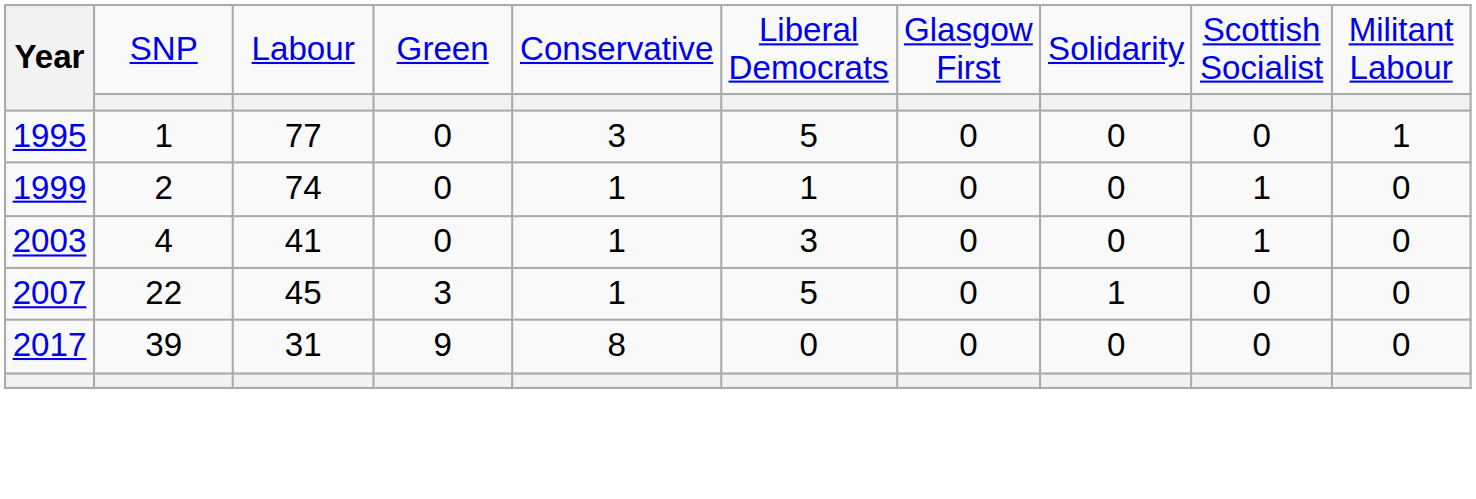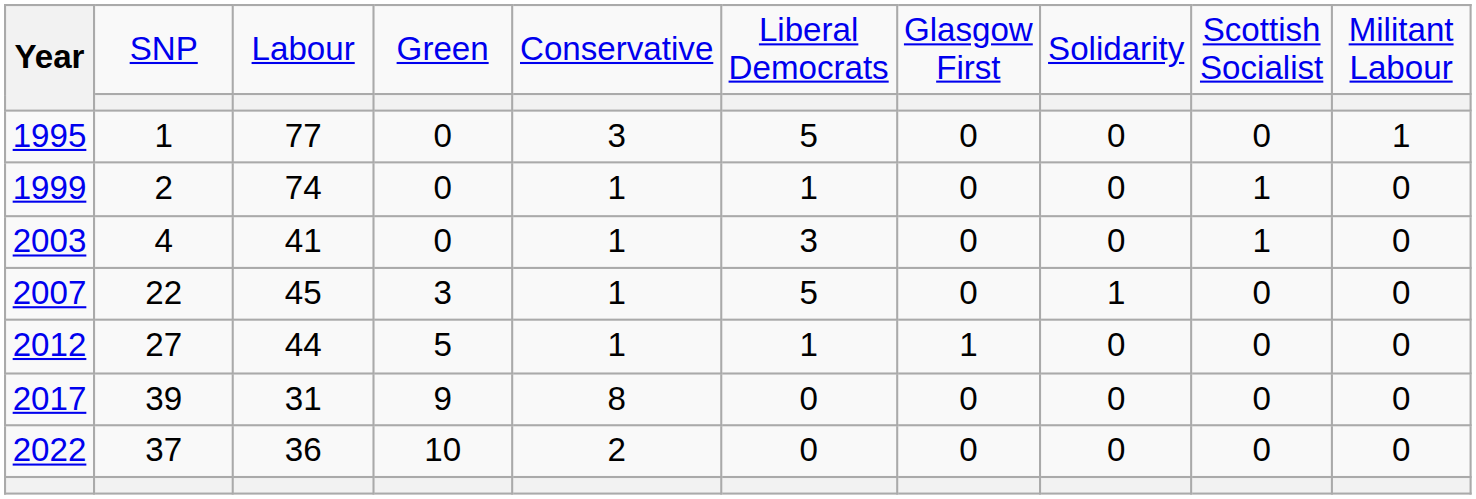+ row: 2012 | 27 | 44 | 5 | 1 | 1 | 1 | 0 | 0 | 0
+ row: 2022 | 37 | 36 | 10 | 2 | 0 | 0 | 0 | 0 | 0
